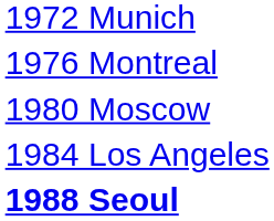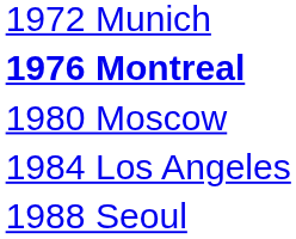1976 Montreal | column 1: normal -> bold
1988 Seoul | column 1: bold -> normal
